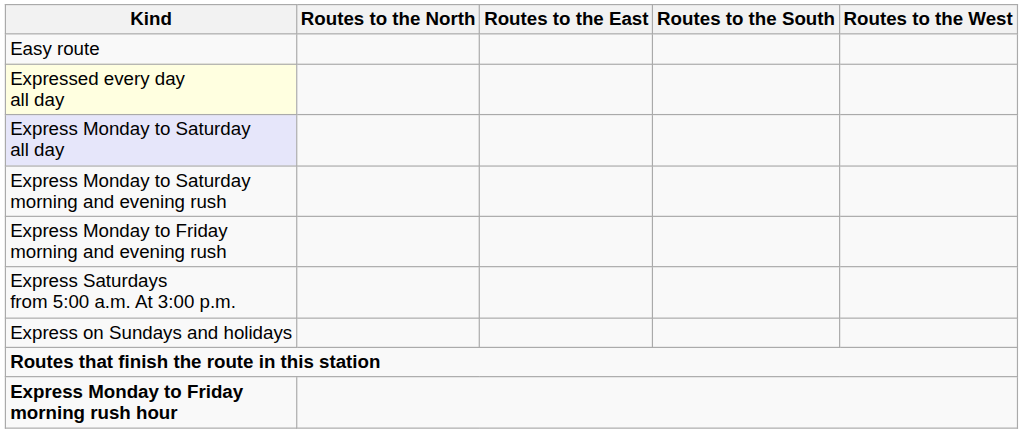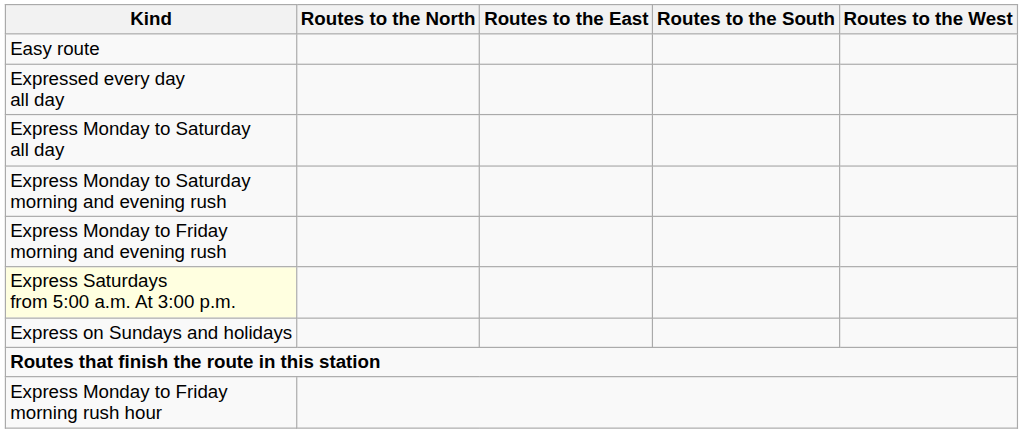Expressed every day all day | Kind: lightyellow background -> no background
Express Monday to Saturday all day | Kind: lavender background -> no background
Express Saturdays from 5:00 a.m. At 3:00 p.m. | Kind: no background -> lightyellow background
Express Monday to Friday morning rush hour | Kind: bold -> normal
